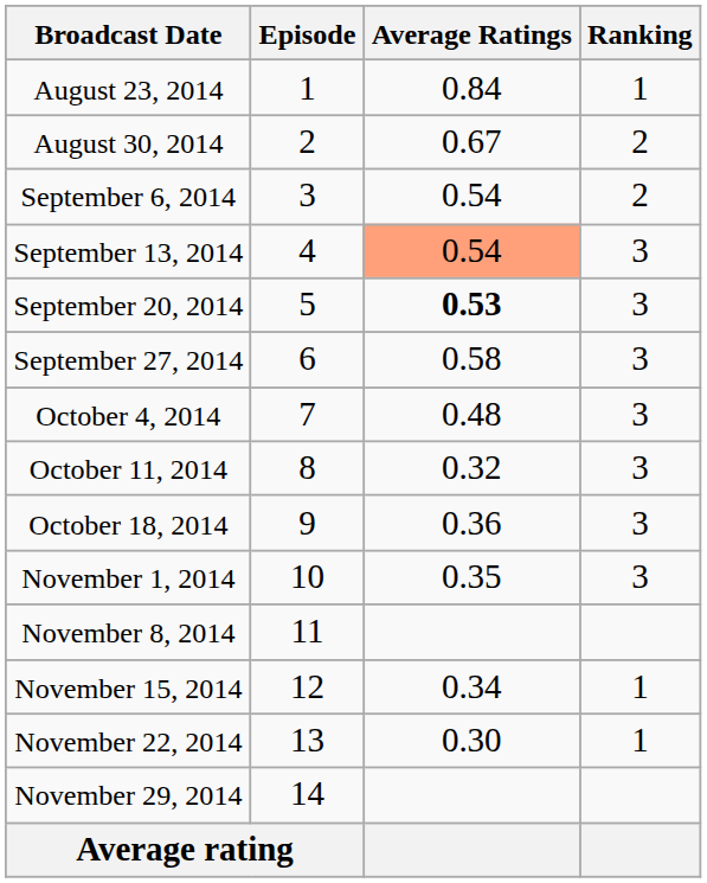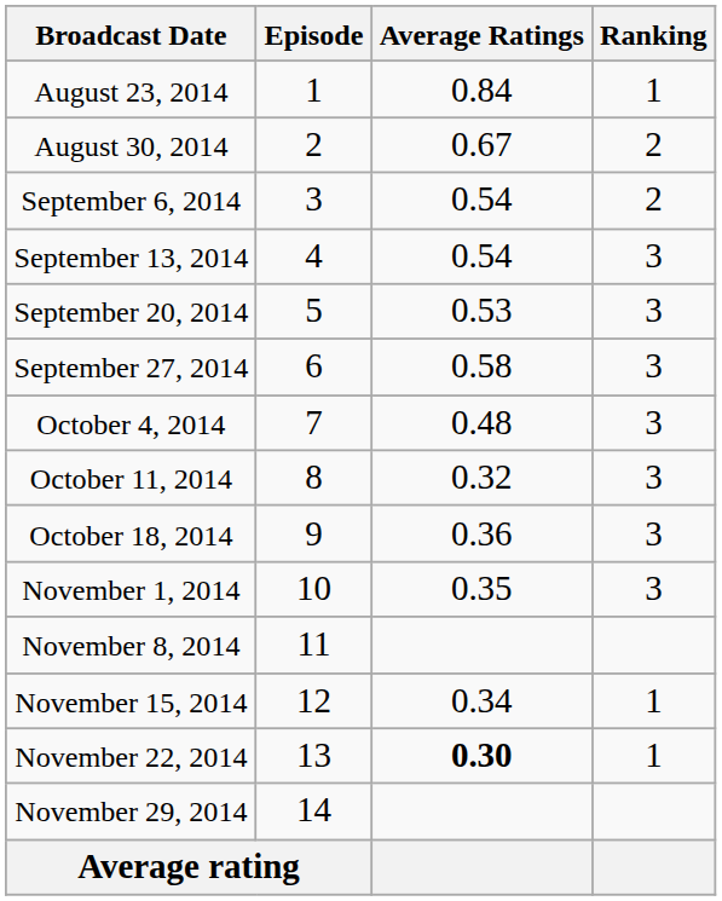September 13, 2014 | Average Ratings: lightsalmon background -> no background
September 20, 2014 | Average Ratings: bold -> normal
November 22, 2014 | Average Ratings: normal -> bold
